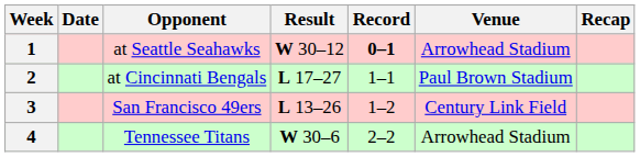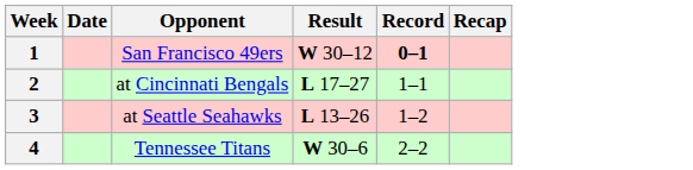- column: Venue | Arrowhead Stadium | Paul Brown Stadium | Century Link Field | Arrowhead Stadium
1 | Opponent: at Seattle Seahawks -> San Francisco 49ers
3 | Opponent: San Francisco 49ers -> at Seattle Seahawks
